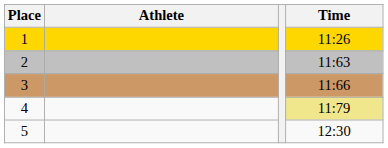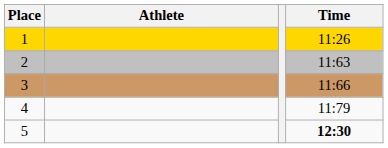4 | Time: khaki background -> no background
5 | Time: normal -> bold
